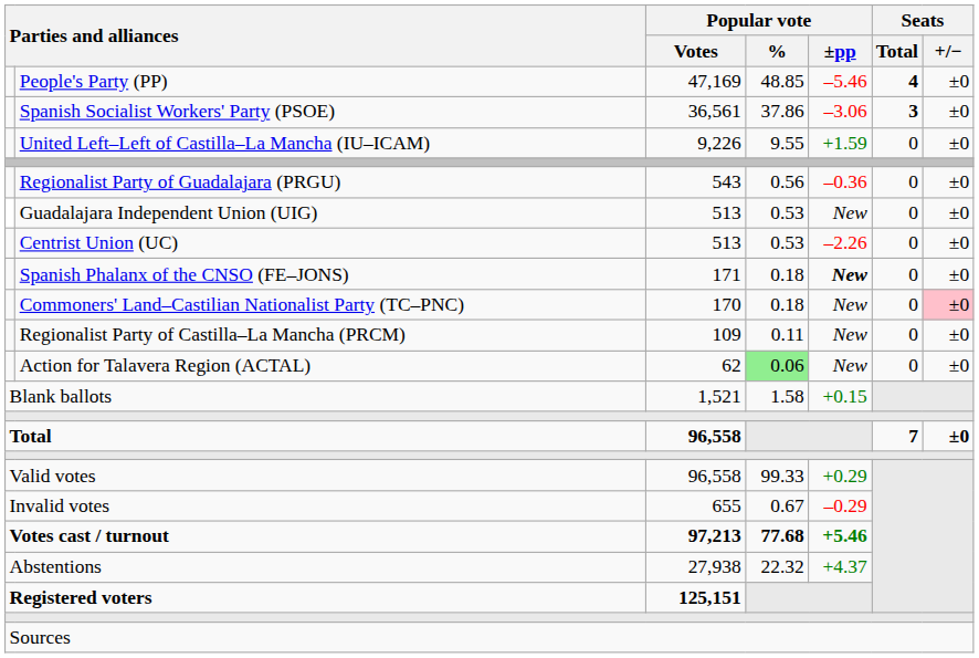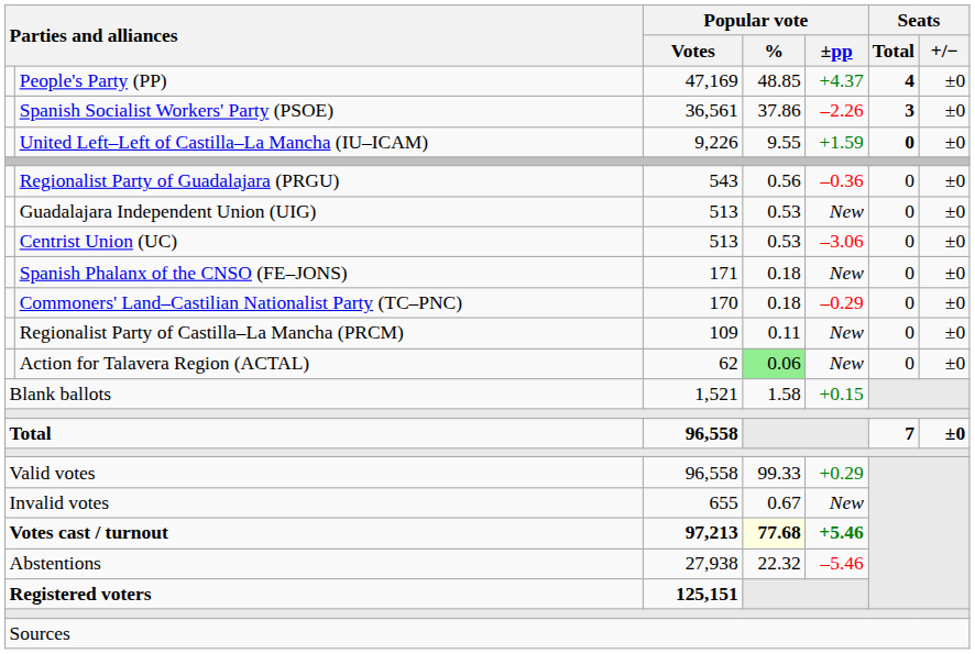People's Party (PP) | Popular vote / ±pp: –5.46 -> +4.37
Spanish Socialist Workers' Party (PSOE) | Popular vote / ±pp: –3.06 -> –2.26
United Left–Left of Castilla–La Mancha (IU–ICAM) | Seats / Total: normal -> bold
Centrist Union (UC) | Popular vote / ±pp: –2.26 -> –3.06
Spanish Phalanx of the CNSO (FE–JONS) | Popular vote / ±pp: bold -> normal
Commoners' Land–Castilian Nationalist Party (TC–PNC) | Popular vote / ±pp: New -> –0.29
Commoners' Land–Castilian Nationalist Party (TC–PNC) | Seats / +/−: pink background -> no background
Invalid votes | Popular vote / ±pp: –0.29 -> New
Votes cast / turnout | Popular vote / %: no background -> lightyellow background
Abstentions | Popular vote / ±pp: +4.37 -> –5.46
